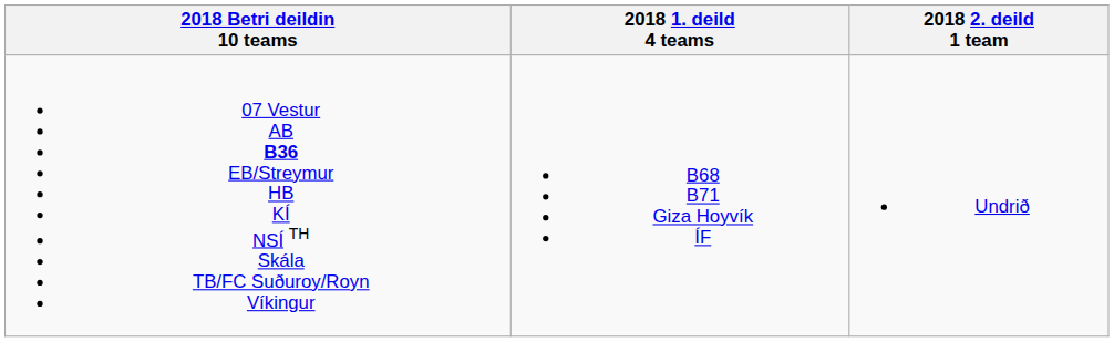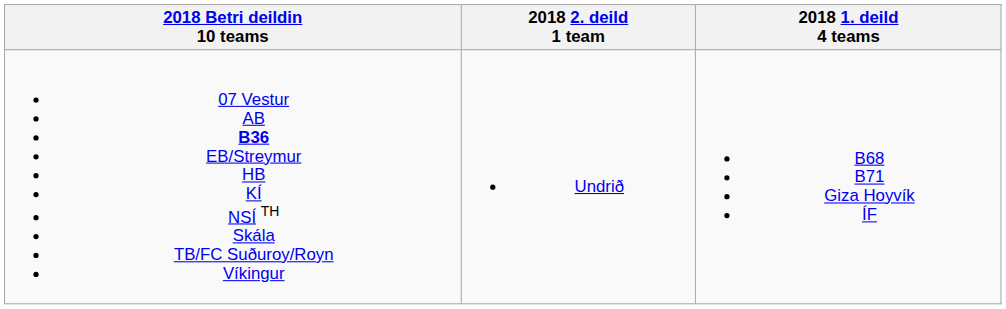columns swapped: 2018 1. deild 4 teams <-> 2018 2. deild 1 team
